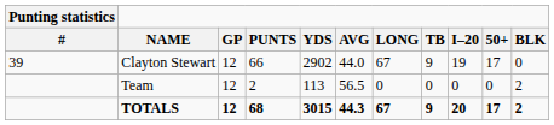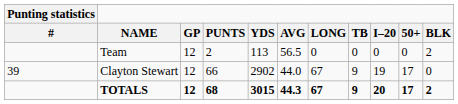rows swapped: Clayton Stewart <-> Team
